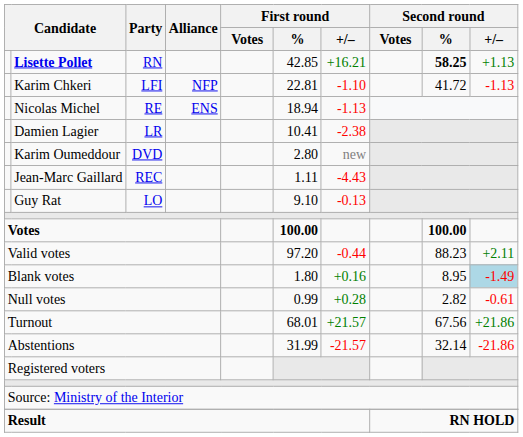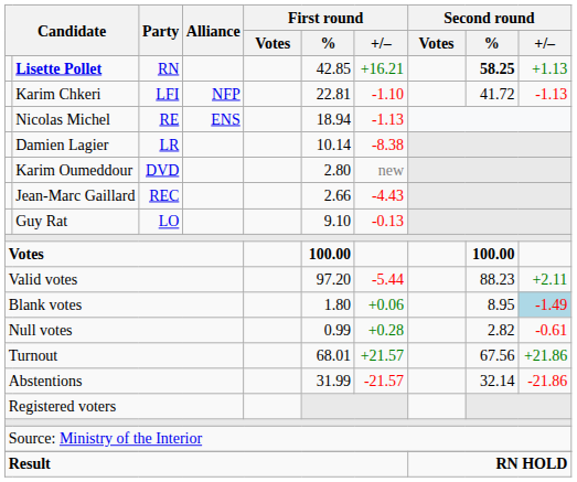Damien Lagier | First round / %: 10.41 -> 10.14
Damien Lagier | First round / +/–: -2.38 -> -8.38
Jean-Marc Gaillard | First round / %: 1.11 -> 2.66
Valid votes | First round / +/–: -0.44 -> -5.44
Blank votes | First round / +/–: +0.16 -> +0.06
